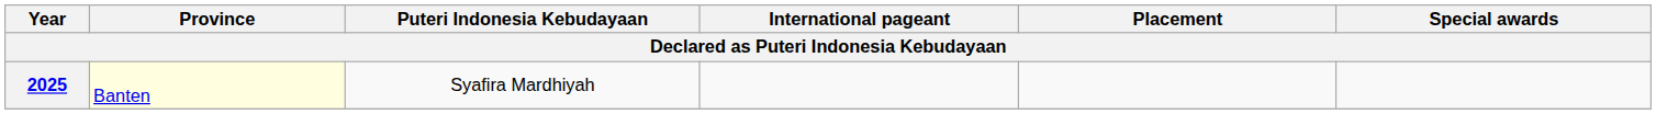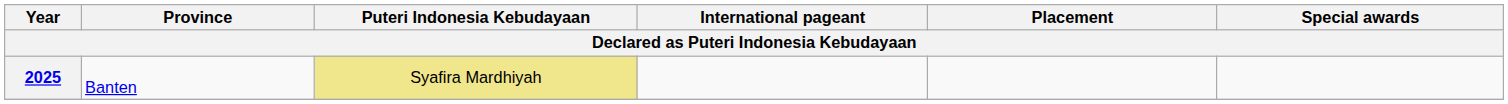2025 | Province: lightyellow background -> no background
2025 | Puteri Indonesia Kebudayaan: no background -> khaki background
